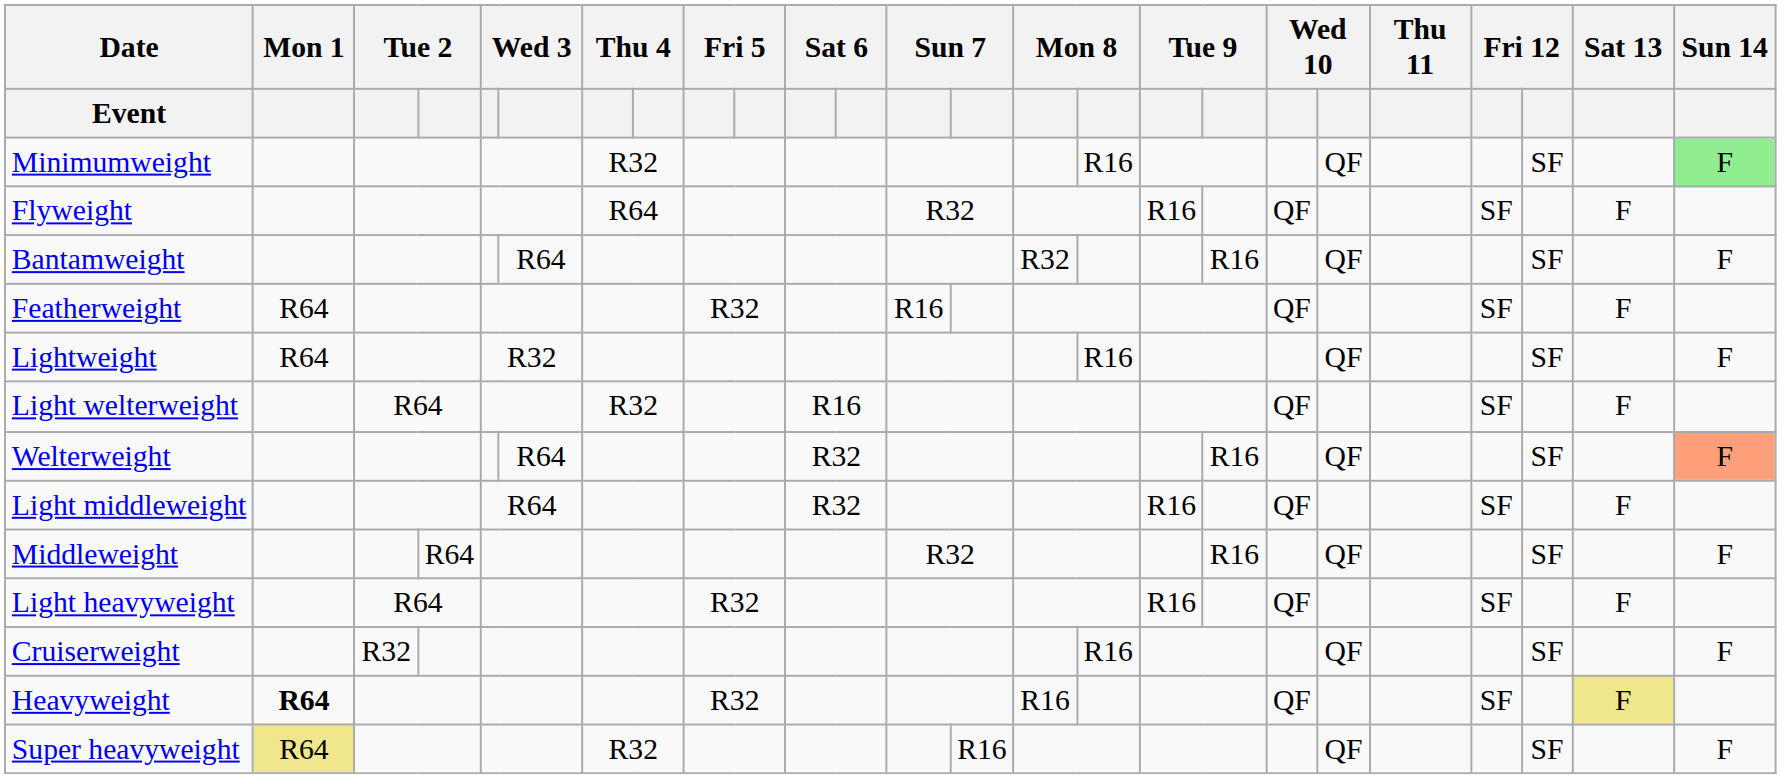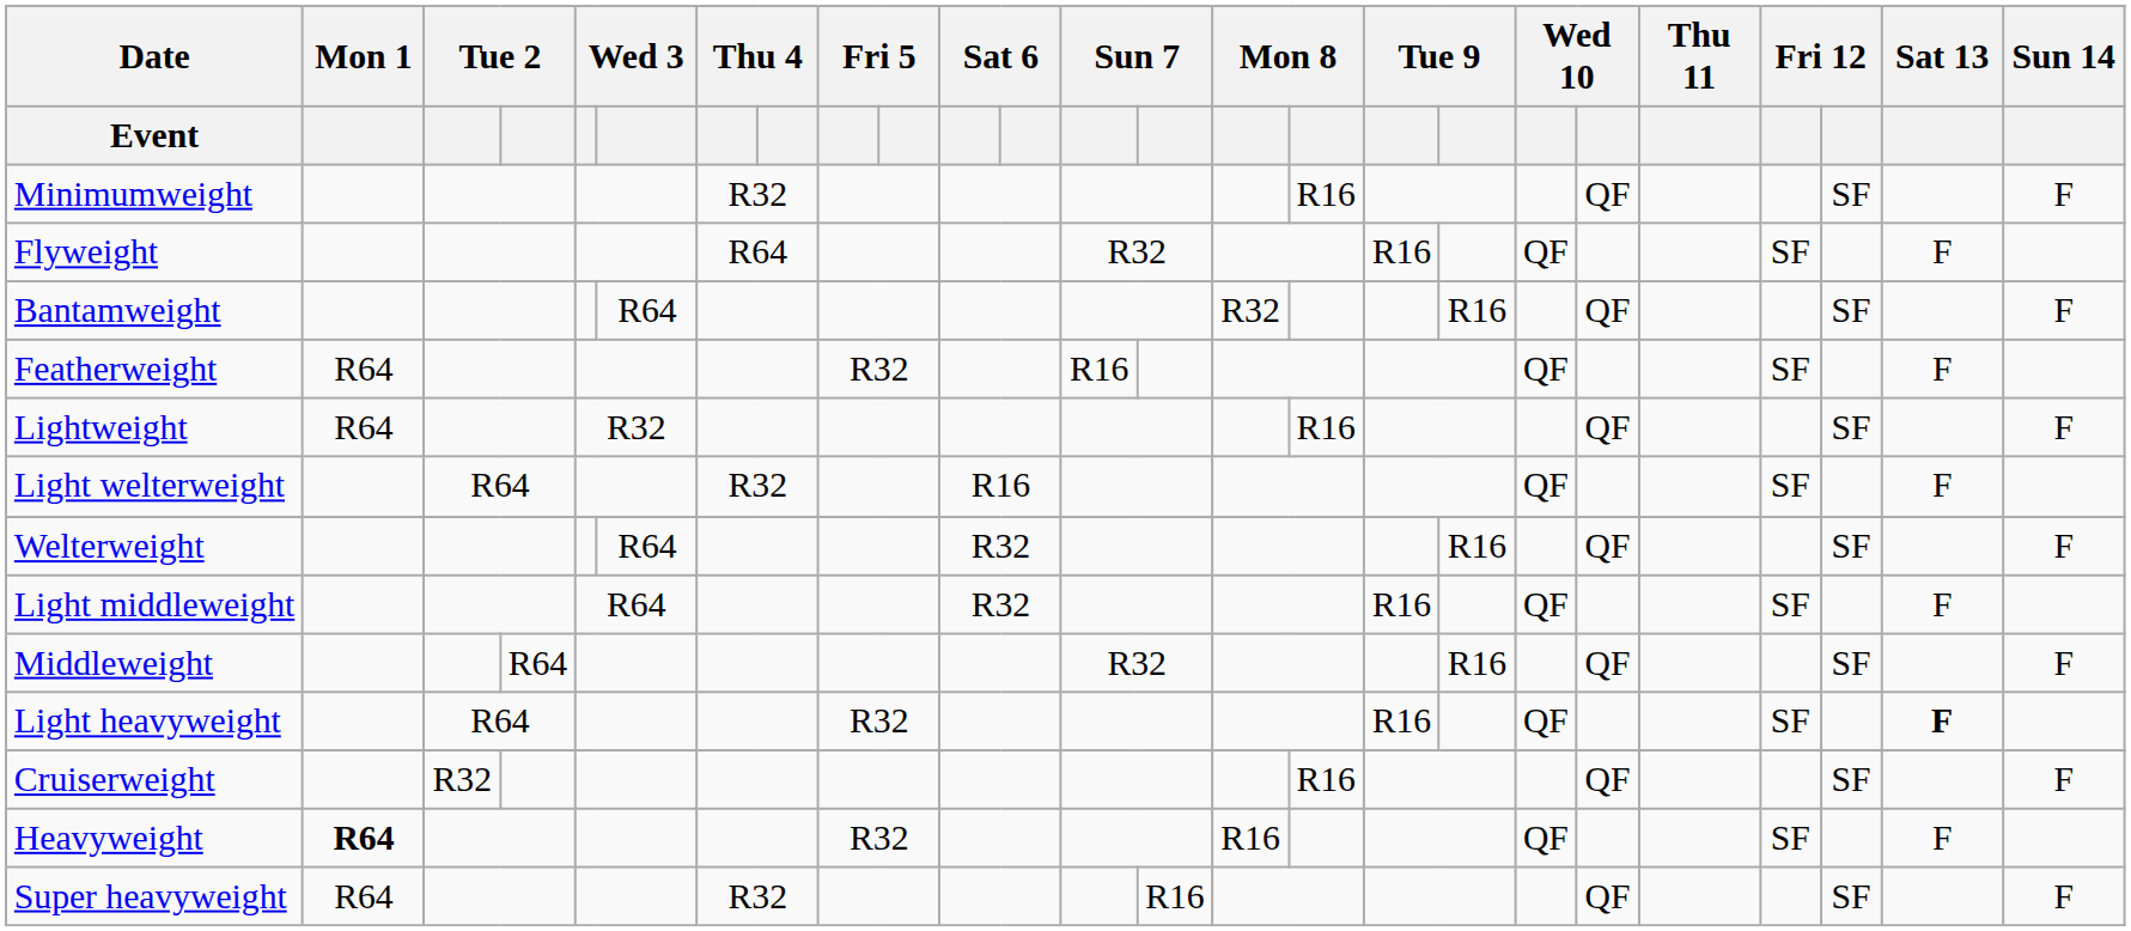Minimumweight | Sun 14: lightgreen background -> no background
Welterweight | Sun 14: lightsalmon background -> no background
Light heavyweight | Sat 13: normal -> bold
Heavyweight | Sat 13: khaki background -> no background
Super heavyweight | Mon 1: khaki background -> no background
